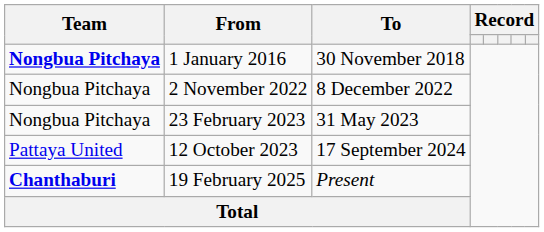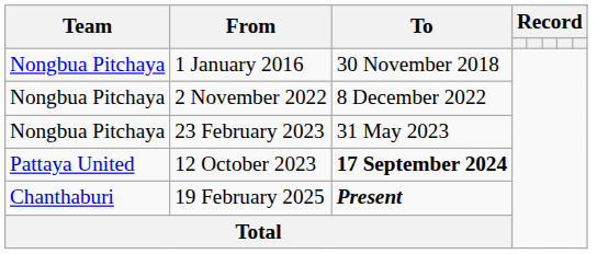1 January 2016 | Team: bold -> normal
12 October 2023 | To: normal -> bold
19 February 2025 | Team: bold -> normal
19 February 2025 | To: normal -> bold
